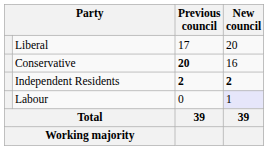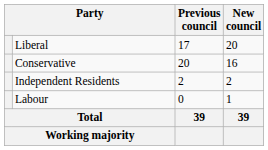Conservative | Previous council: bold -> normal
Independent Residents | Previous council: bold -> normal
Independent Residents | New council: bold -> normal
Labour | New council: lavender background -> no background
